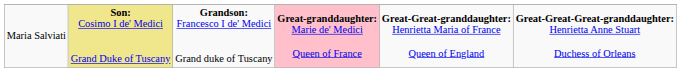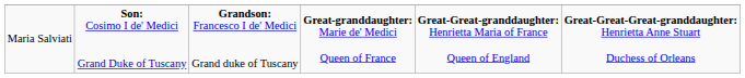Maria Salviati | column 2: khaki background -> no background
Maria Salviati | column 4: pink background -> no background
